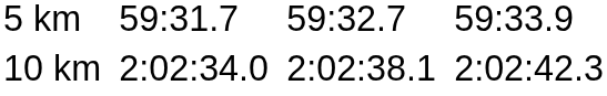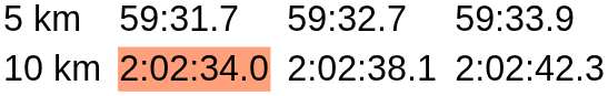10 km | column 2: no background -> lightsalmon background
